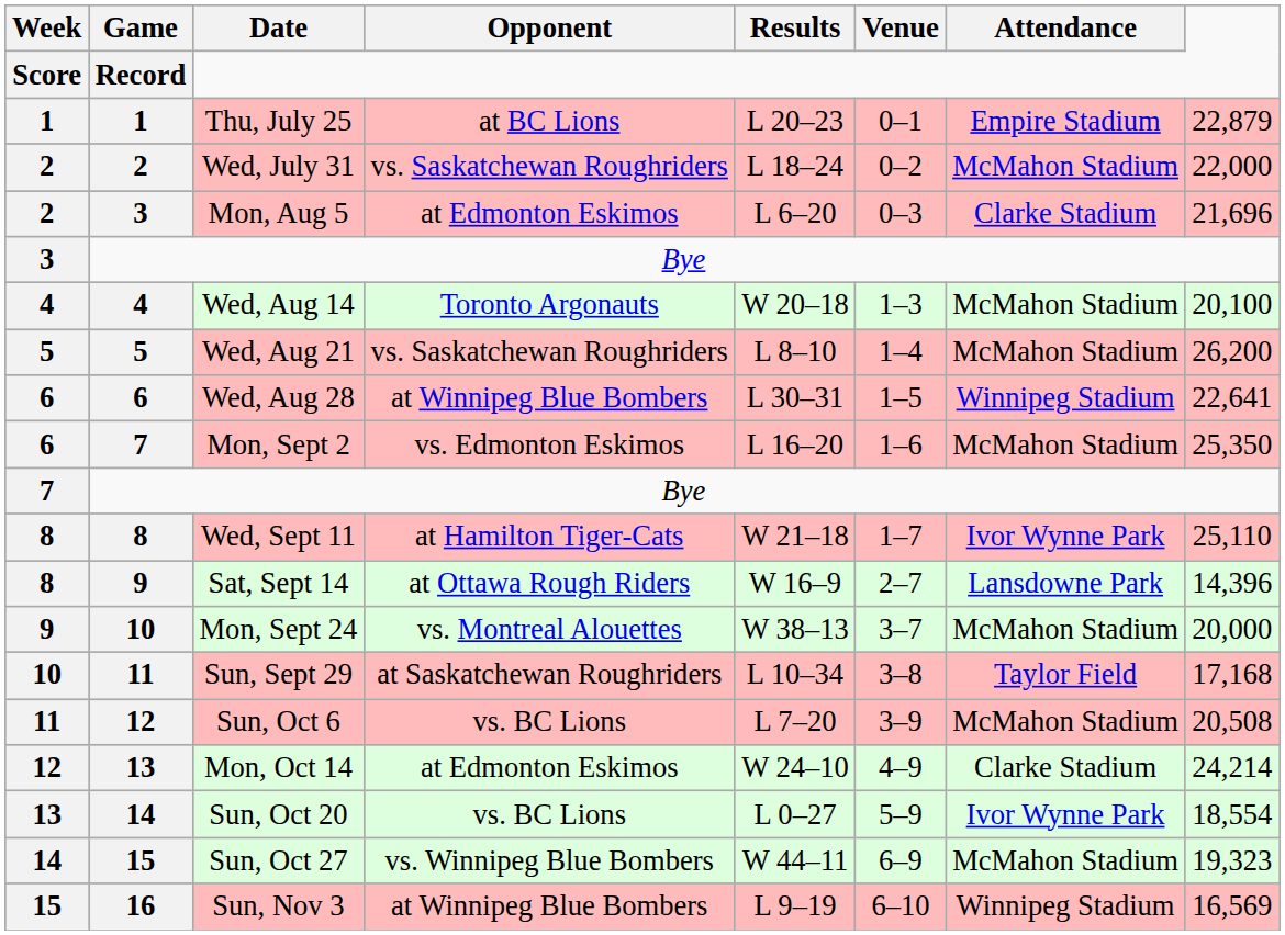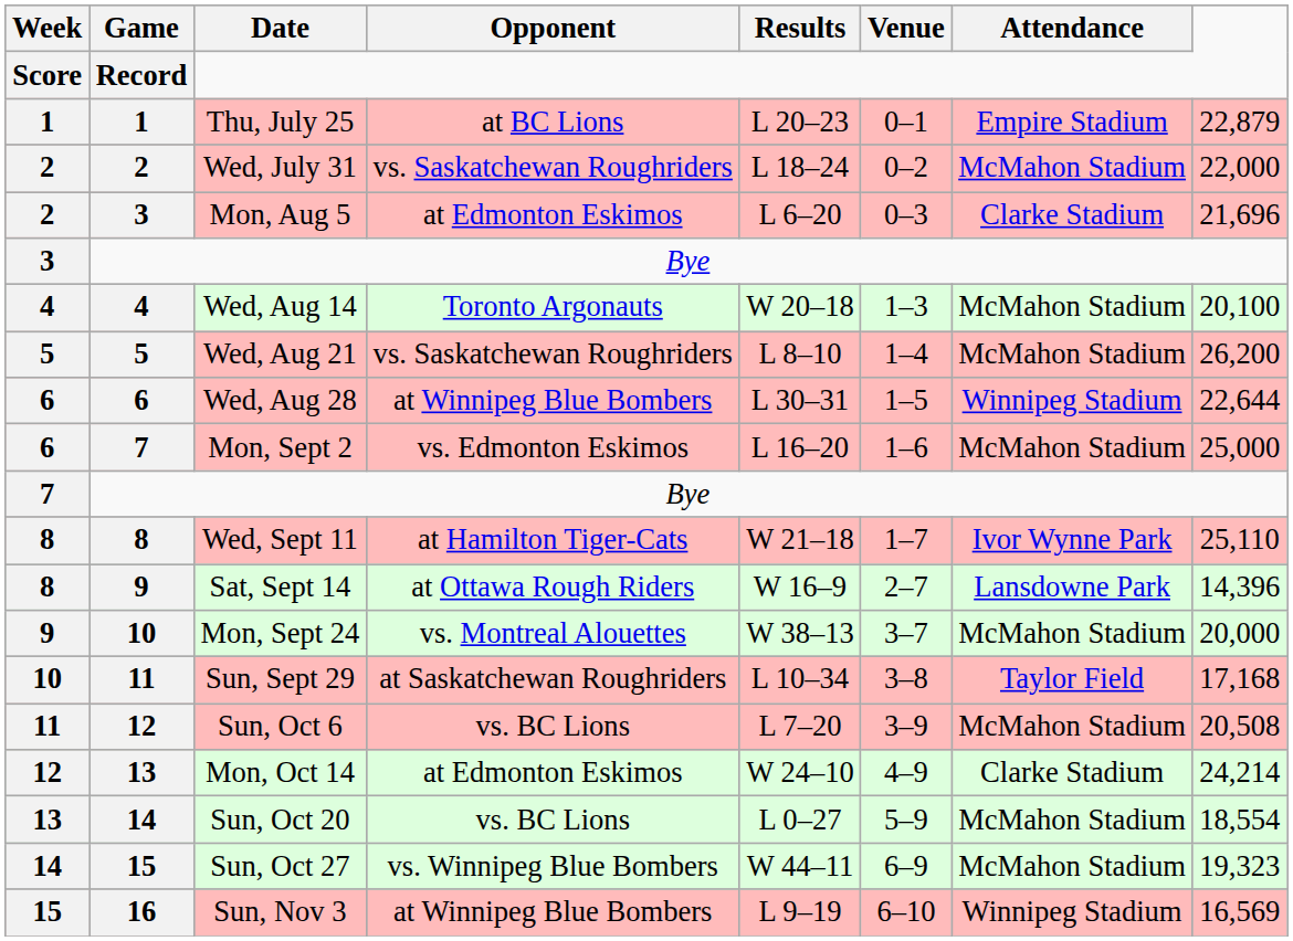Wed, Aug 28 | column 8: 22,641 -> 22,644
Mon, Sept 2 | column 8: 25,350 -> 25,000
Sun, Oct 20 | Attendance: Ivor Wynne Park -> McMahon Stadium
